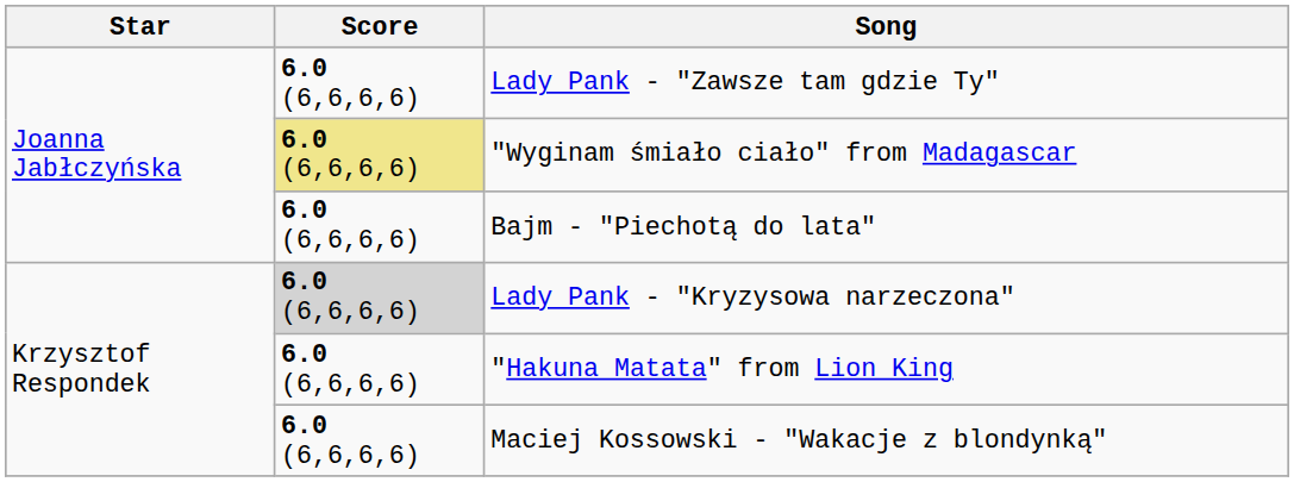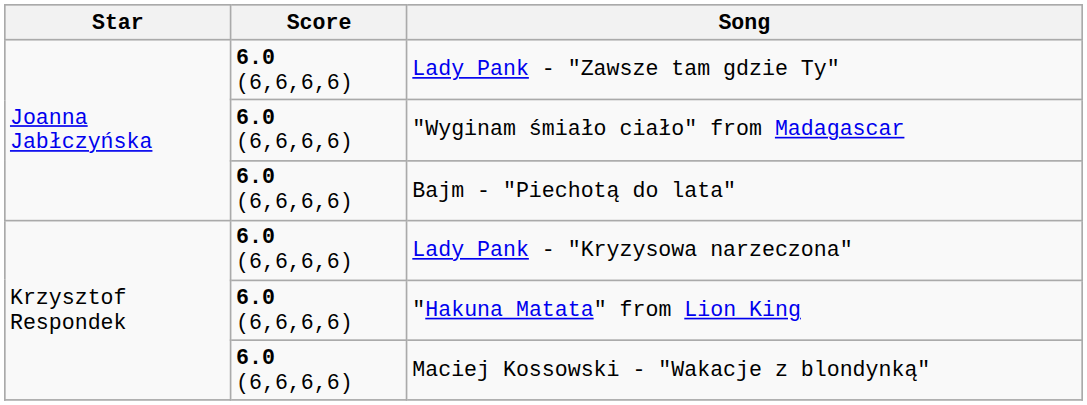"Wyginam śmiało ciało" from Madagascar | Score: khaki background -> no background
Lady Pank - "Kryzysowa narzeczona" | Score: lightgrey background -> no background
